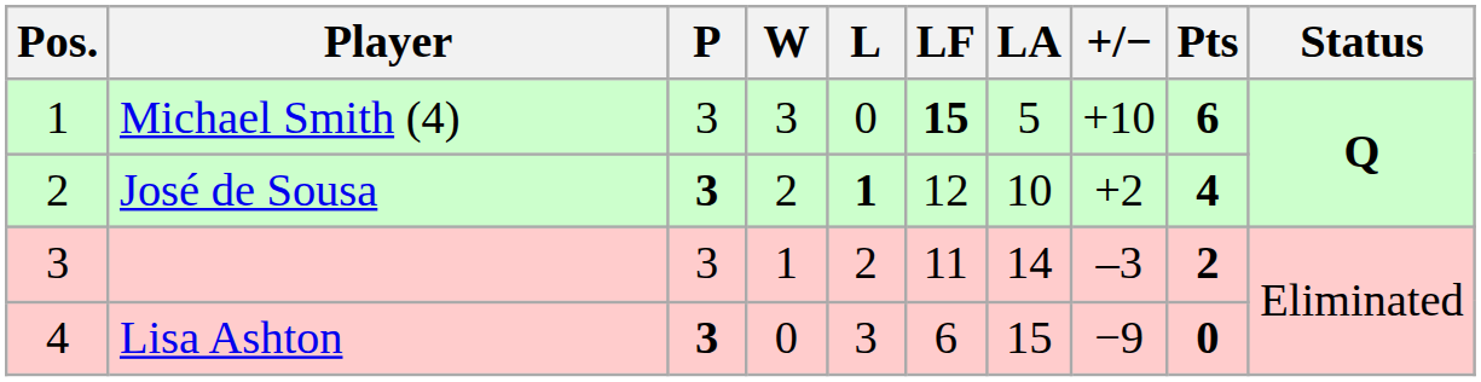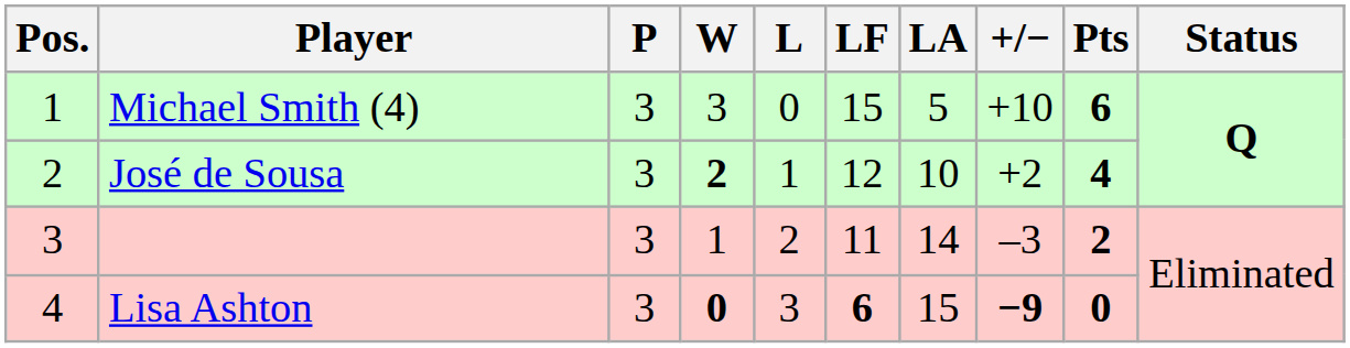Michael Smith (4) | LF: bold -> normal
José de Sousa | P: bold -> normal
José de Sousa | W: normal -> bold
José de Sousa | L: bold -> normal
Lisa Ashton | P: bold -> normal
Lisa Ashton | W: normal -> bold
Lisa Ashton | LF: normal -> bold
Lisa Ashton | +/−: normal -> bold
